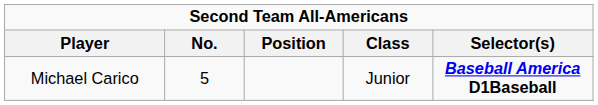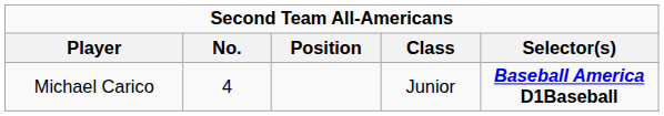Michael Carico | No.: 5 -> 4
